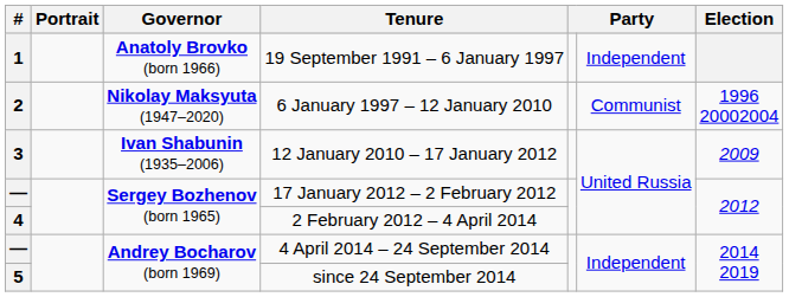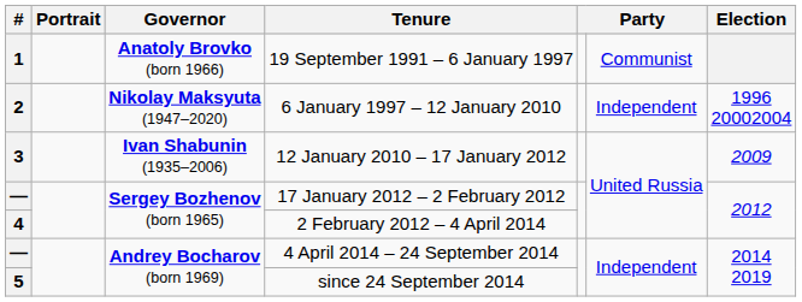19 September 1991 – 6 January 1997 | column 6: Independent -> Communist
6 January 1997 – 12 January 2010 | column 6: Communist -> Independent
